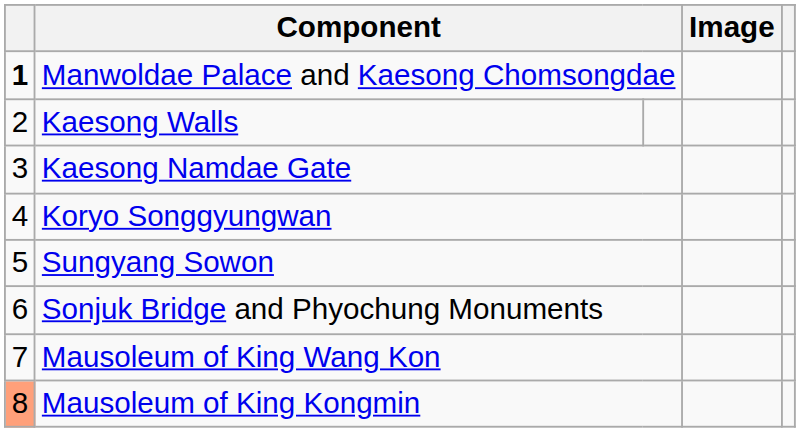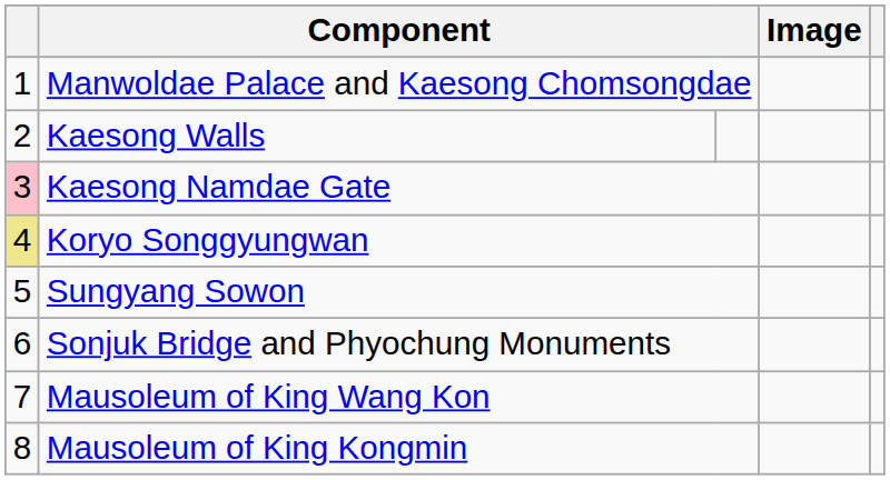Manwoldae Palace and Kaesong Chomsongdae | column 1: bold -> normal
Kaesong Namdae Gate | column 1: no background -> pink background
Koryo Songgyungwan | column 1: no background -> khaki background
Mausoleum of King Kongmin | column 1: lightsalmon background -> no background
